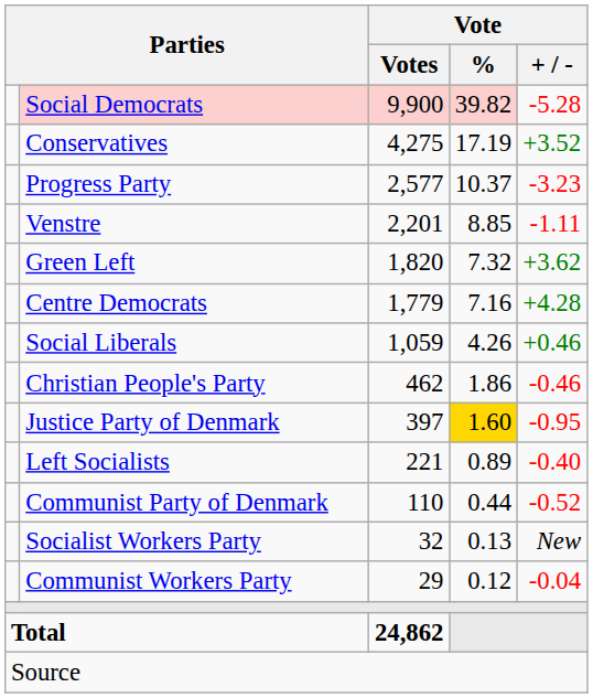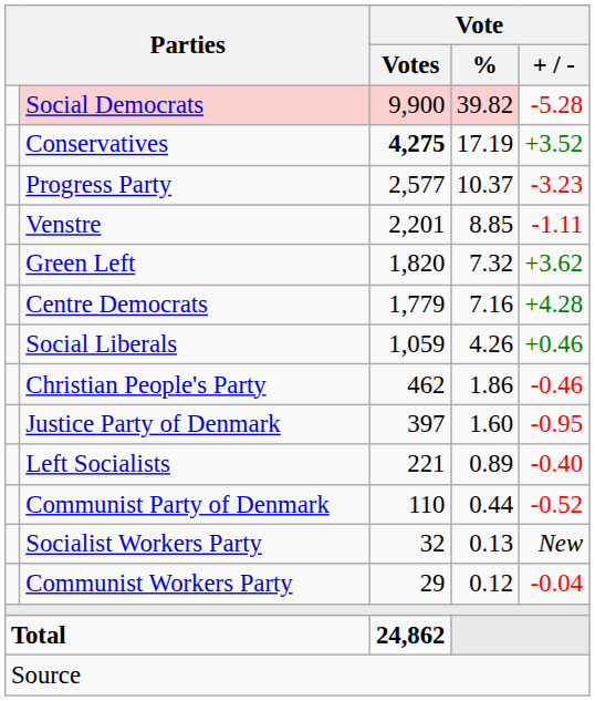Conservatives | Vote / Votes: normal -> bold
Justice Party of Denmark | Vote / %: gold background -> no background
